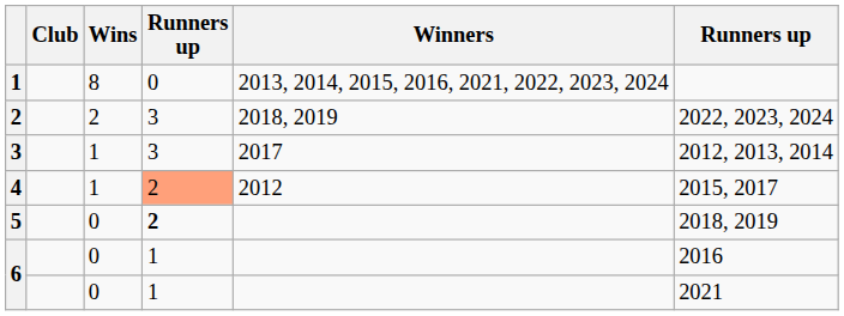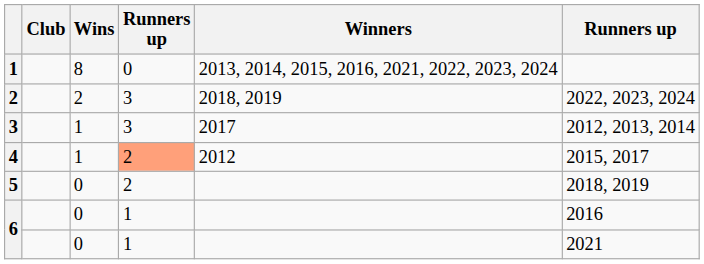5 | column 4: bold -> normal
